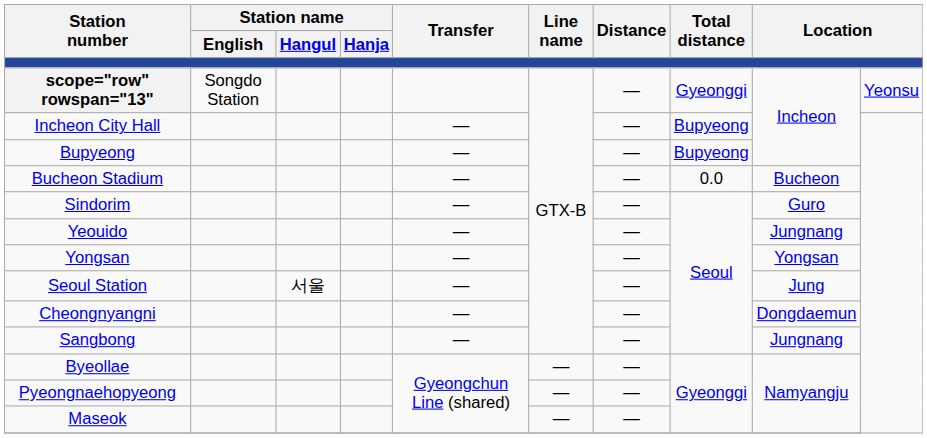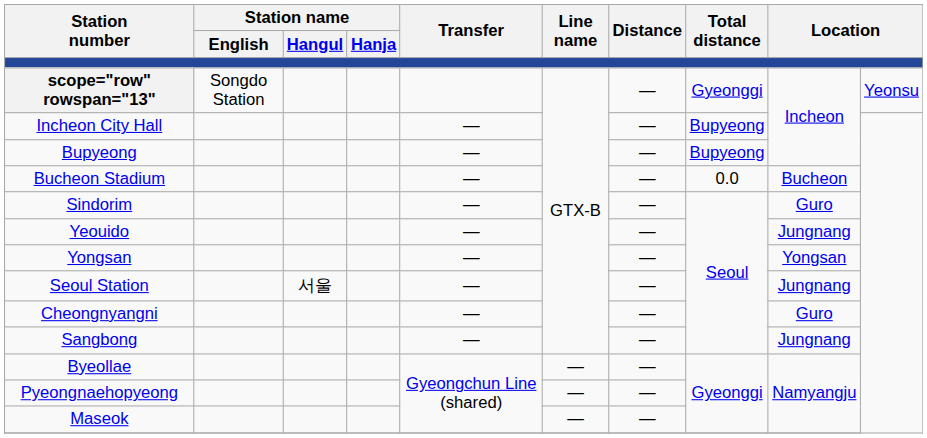Seoul Station | column 9: Jung -> Jungnang
Cheongnyangni | column 9: Dongdaemun -> Guro
